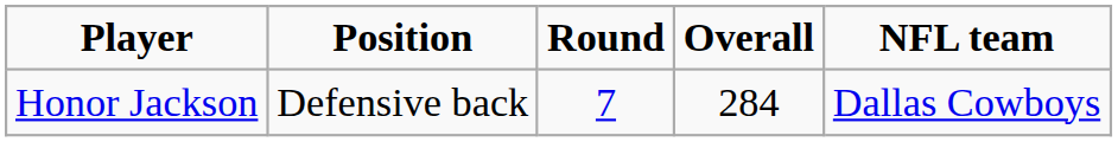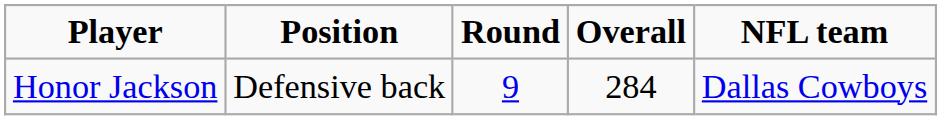Honor Jackson | Round: 7 -> 9
